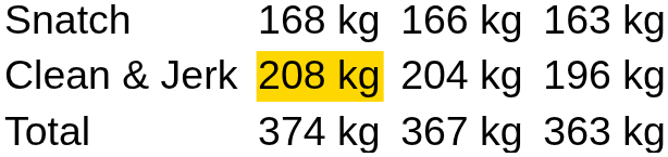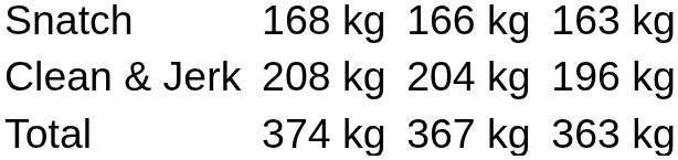Clean & Jerk | column 2: gold background -> no background
